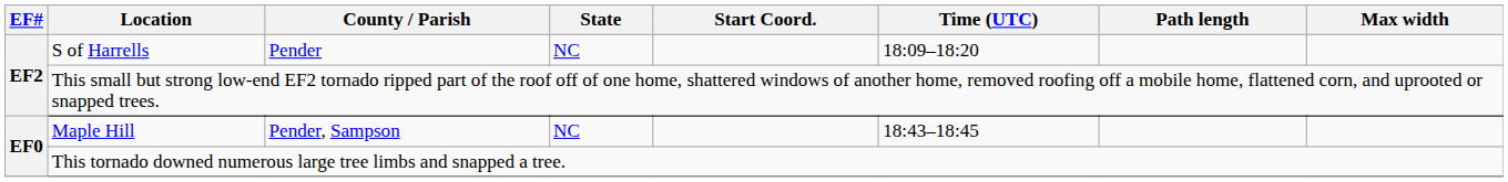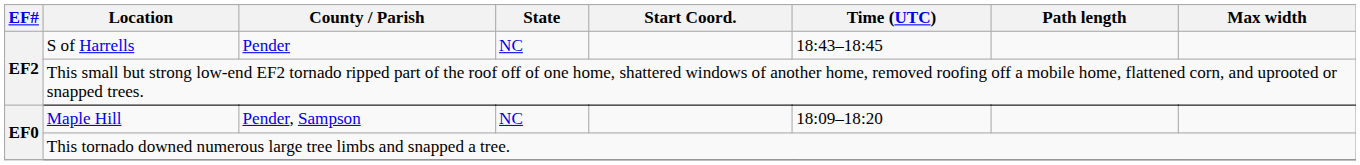S of Harrells | Time (UTC): 18:09–18:20 -> 18:43–18:45
Maple Hill | Time (UTC): 18:43–18:45 -> 18:09–18:20
